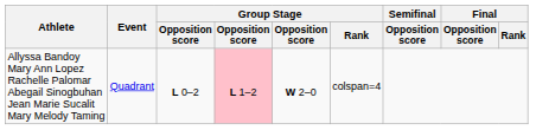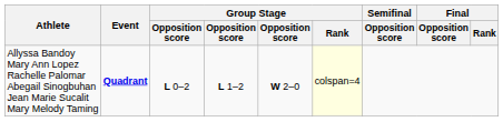row 3 | Event: normal -> bold
row 3 | column 4: pink background -> no background
row 3 | Group Stage / Rank: no background -> lightyellow background
